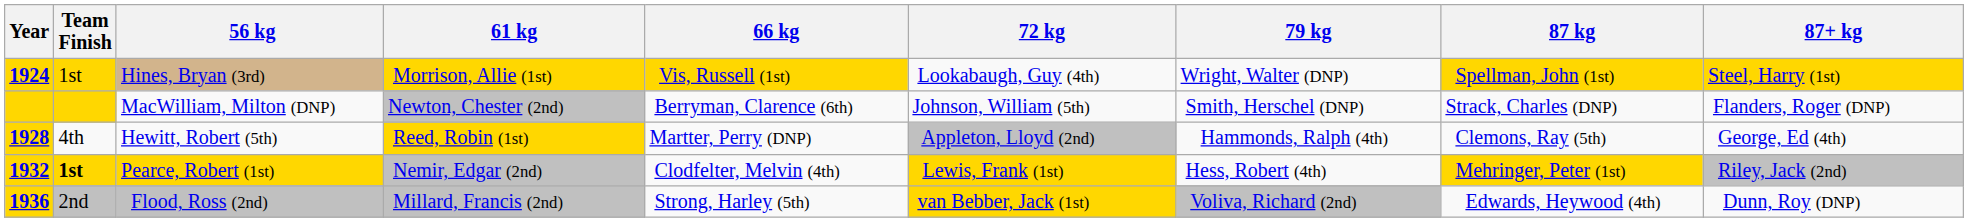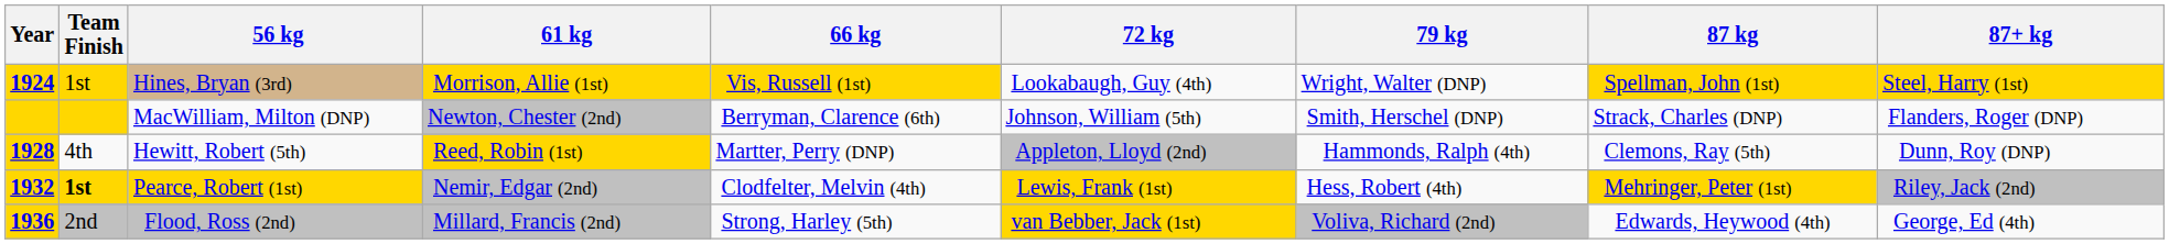Hewitt, Robert (5th) | 87+ kg: George, Ed (4th) -> Dunn, Roy (DNP)
Flood, Ross (2nd) | 87+ kg: Dunn, Roy (DNP) -> George, Ed (4th)
